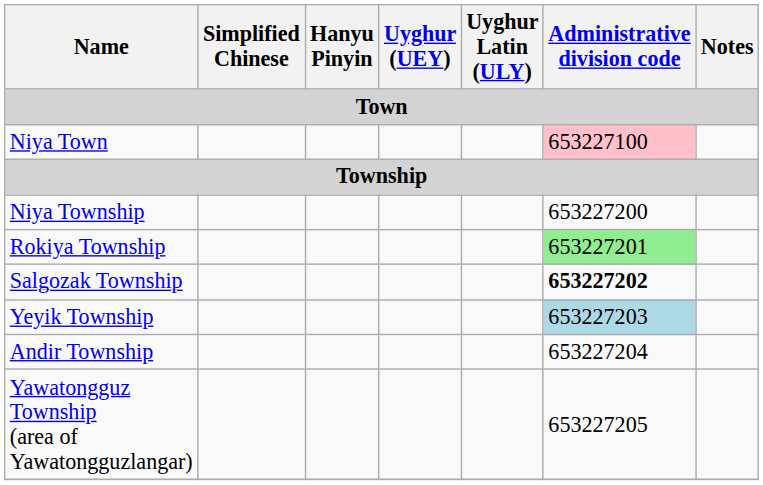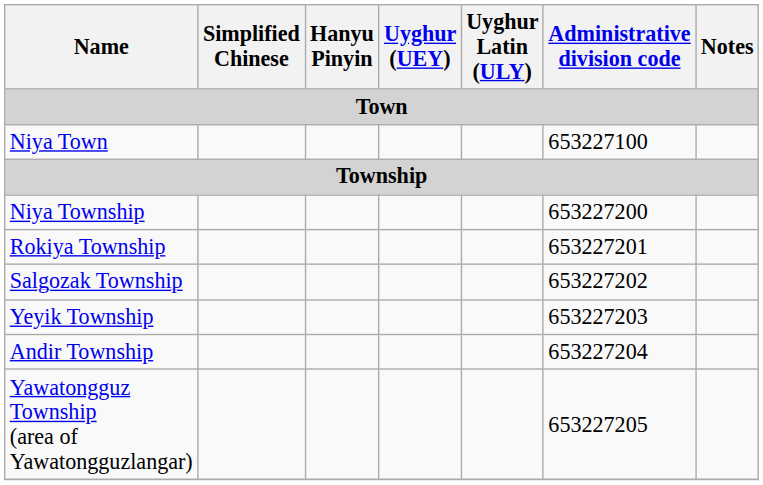Niya Town | Administrative division code: pink background -> no background
Rokiya Township | Administrative division code: lightgreen background -> no background
Salgozak Township | Administrative division code: bold -> normal
Yeyik Township | Administrative division code: lightblue background -> no background
